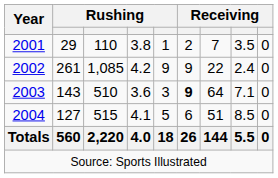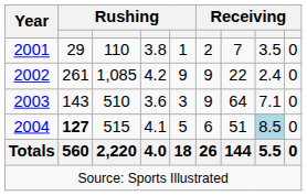2003 | column 6: bold -> normal
2004 | column 2: normal -> bold
2004 | column 8: no background -> lightblue background
